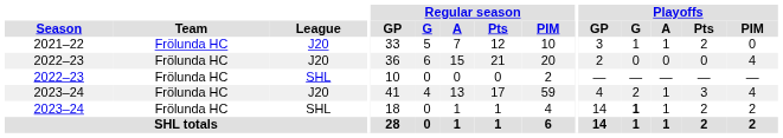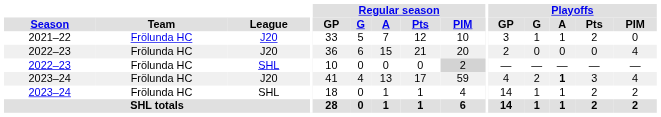2022–23 / SHL | Regular season / PIM: no background -> lightgrey background
2023–24 / J20 | Playoffs / A: normal -> bold
2023–24 / SHL | Playoffs / G: bold -> normal
